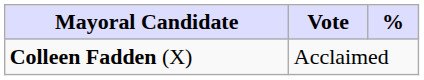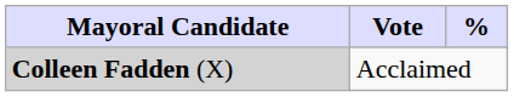Colleen Fadden (X) | Mayoral Candidate: no background -> lightgrey background
